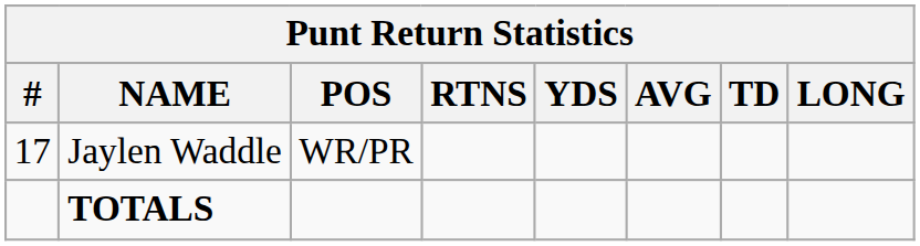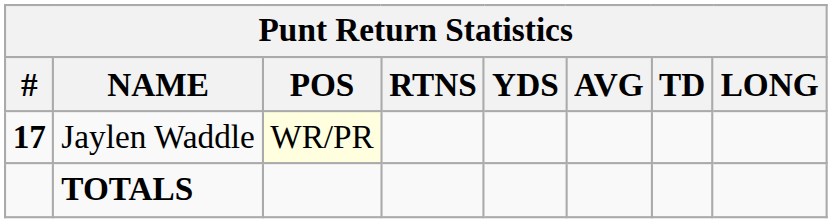Jaylen Waddle | #: normal -> bold
Jaylen Waddle | POS: no background -> lightyellow background
